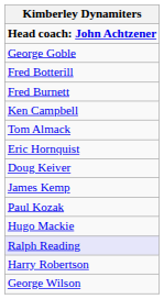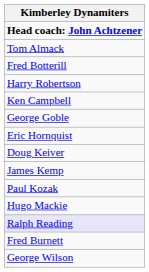row 3 | column 1: George Goble -> Tom Almack
row 5 | column 1: Fred Burnett -> Harry Robertson
row 7 | column 1: Tom Almack -> George Goble
row 14 | column 1: Harry Robertson -> Fred Burnett
